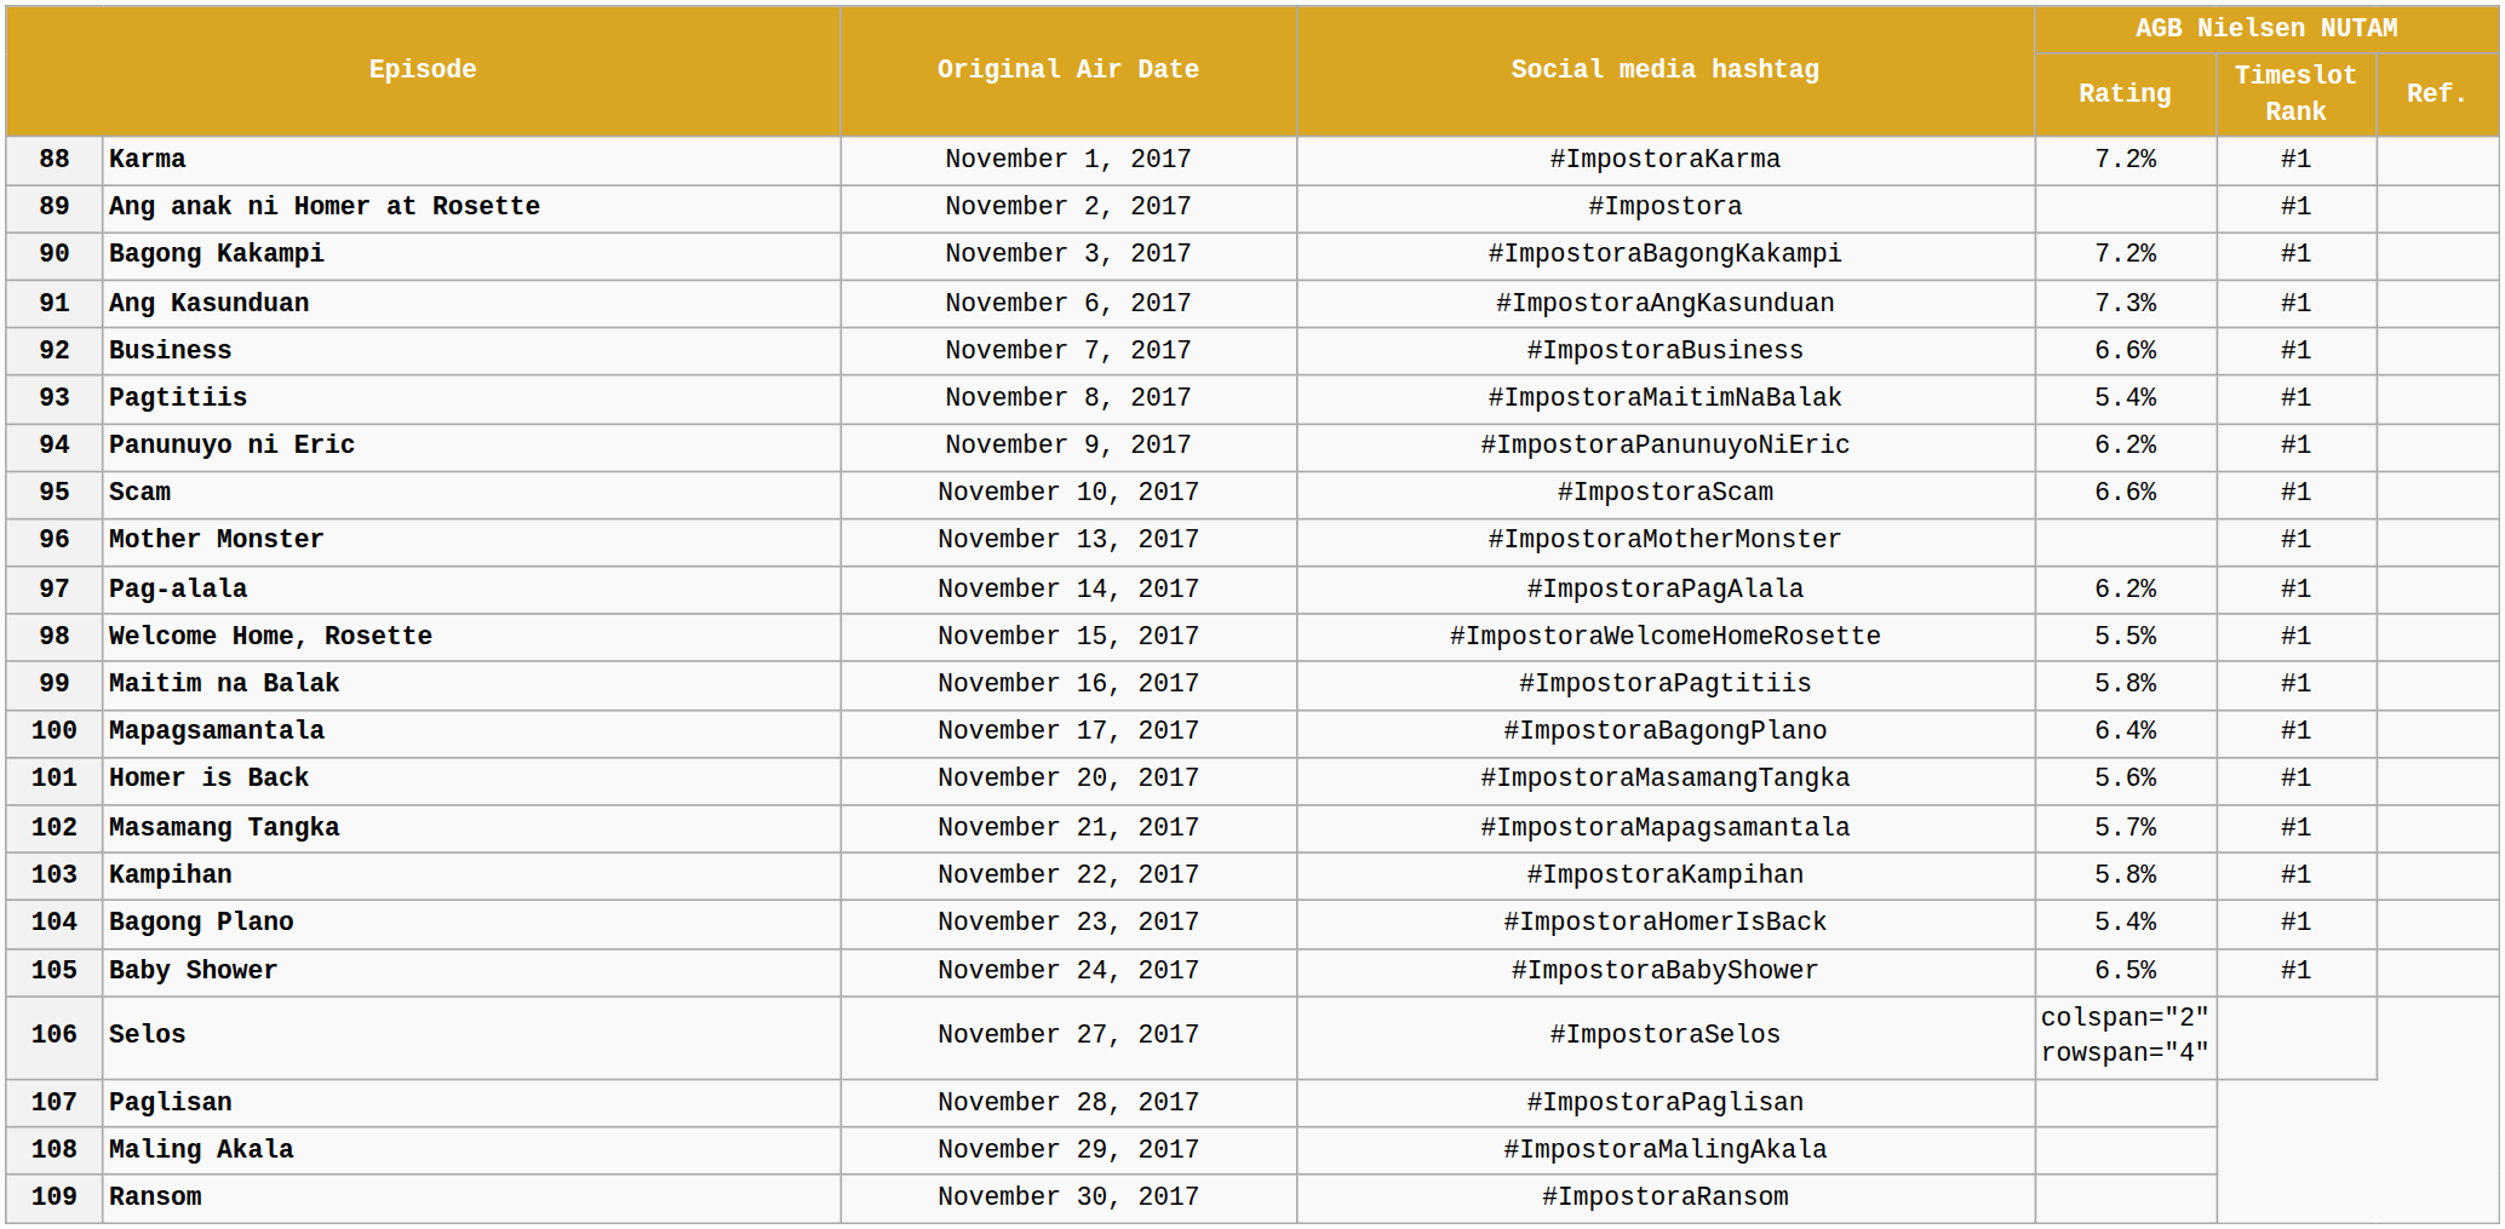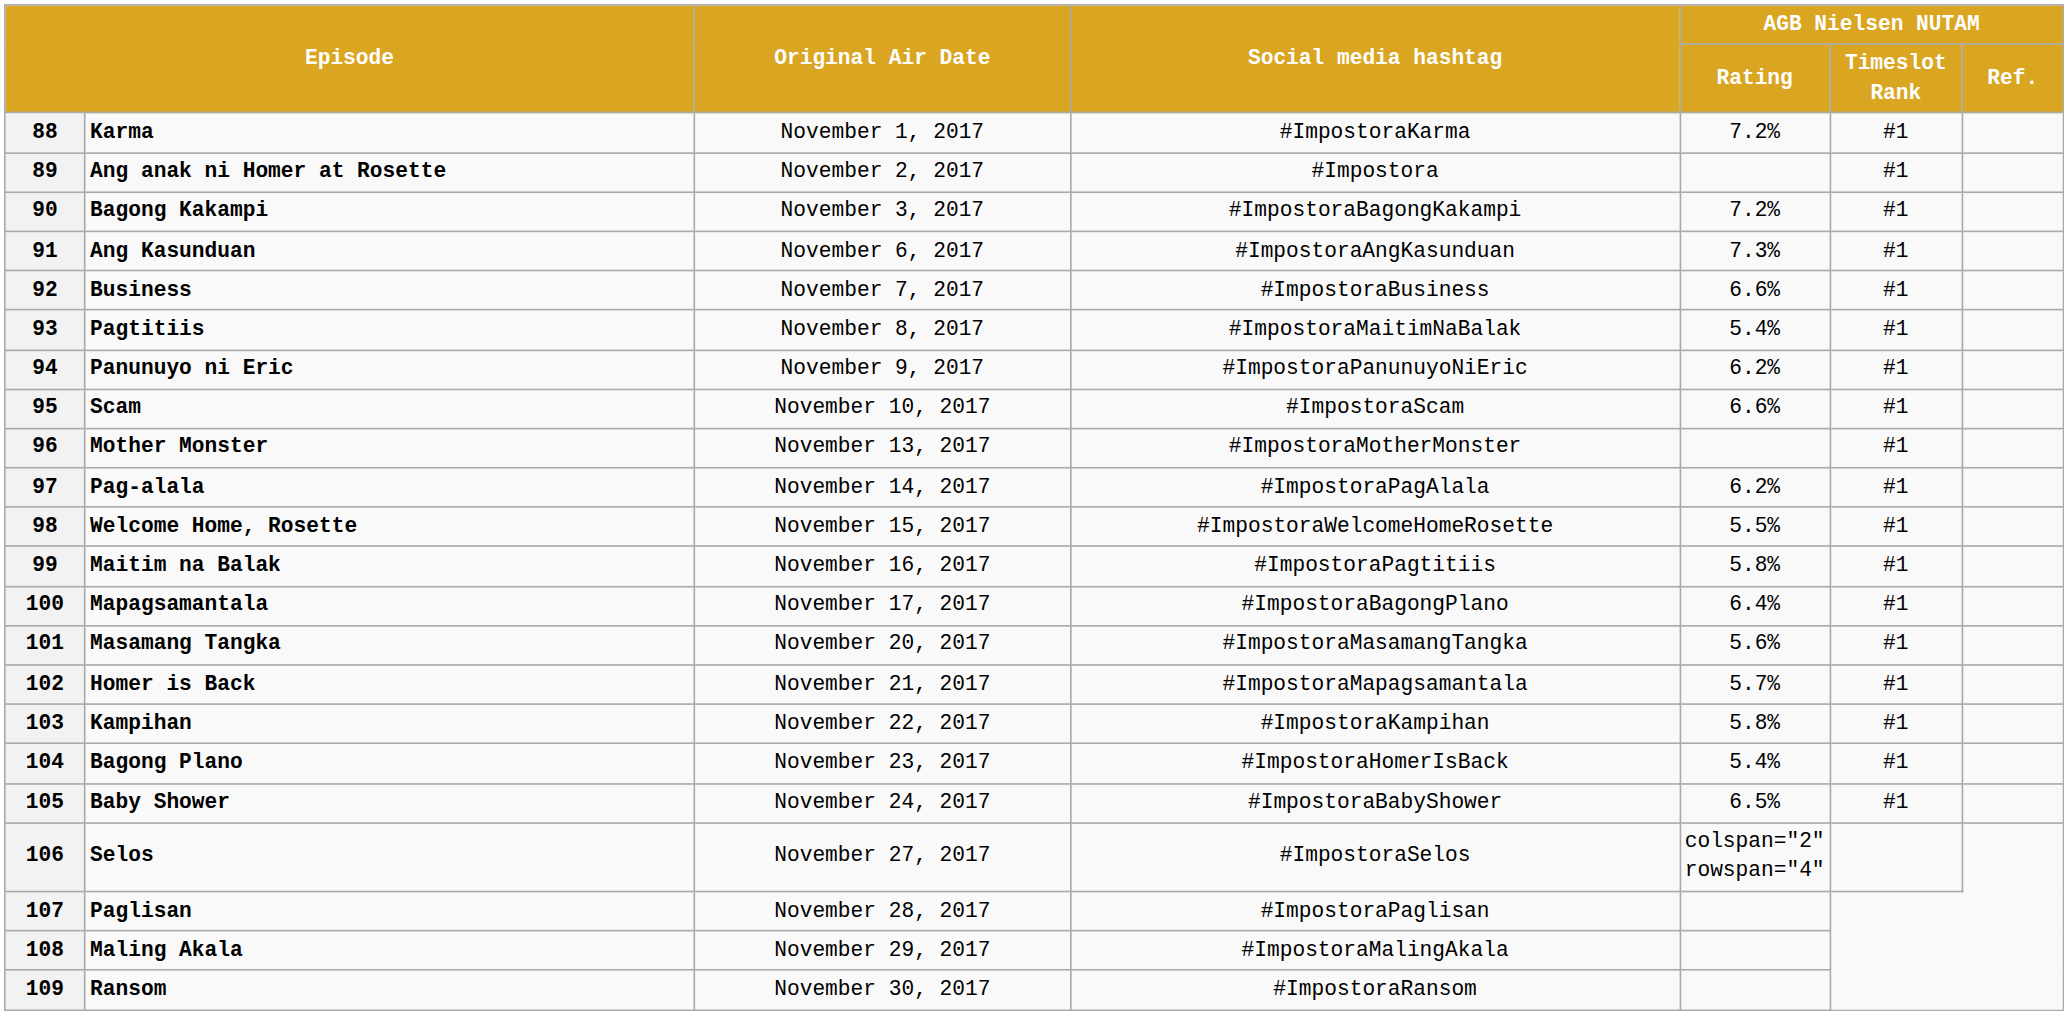101 | column 2: Homer is Back -> Masamang Tangka
102 | column 2: Masamang Tangka -> Homer is Back
